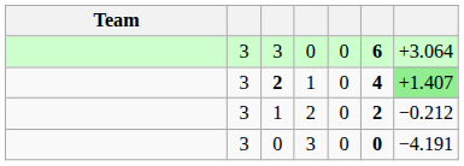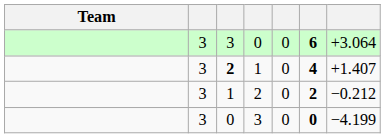row 3 | column 7: lightgreen background -> no background
row 5 | column 7: −4.191 -> −4.199
